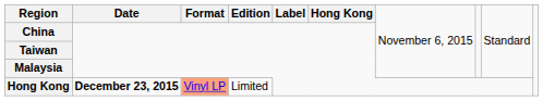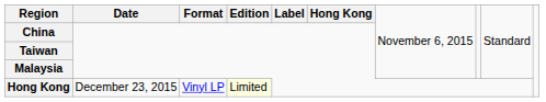row 5 | column 2: bold -> normal
row 5 | column 3: lightsalmon background -> no background
row 5 | column 4: no background -> lightyellow background
